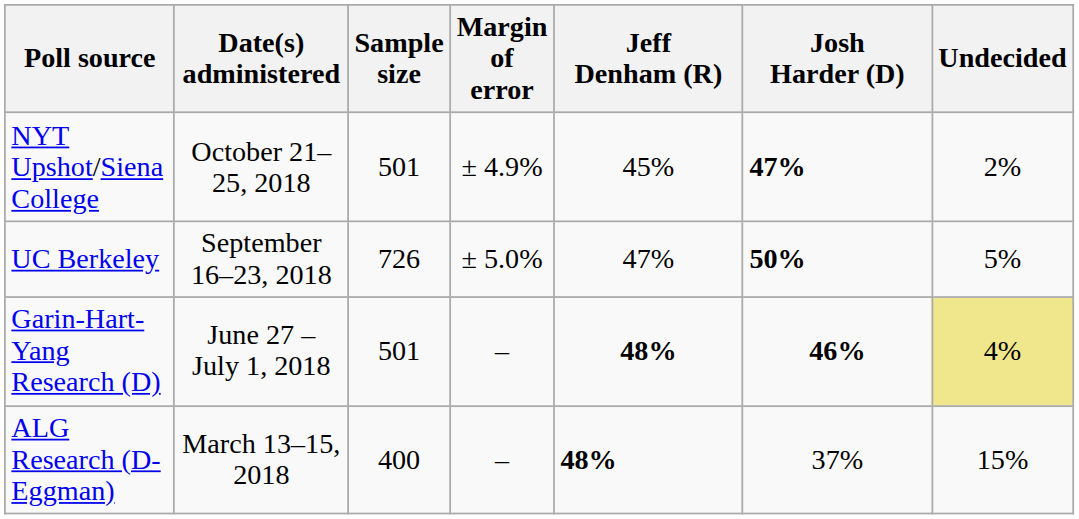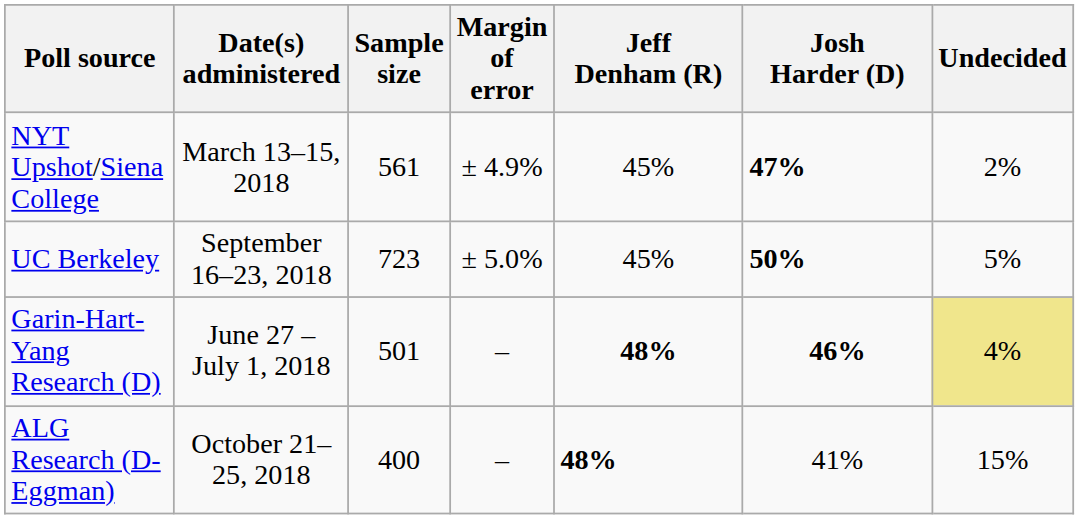NYT Upshot/Siena College | Date(s) administered: October 21–25, 2018 -> March 13–15, 2018
NYT Upshot/Siena College | Sample size: 501 -> 561
UC Berkeley | Sample size: 726 -> 723
UC Berkeley | Jeff Denham (R): 47% -> 45%
ALG Research (D-Eggman) | Date(s) administered: March 13–15, 2018 -> October 21–25, 2018
ALG Research (D-Eggman) | Josh Harder (D): 37% -> 41%
